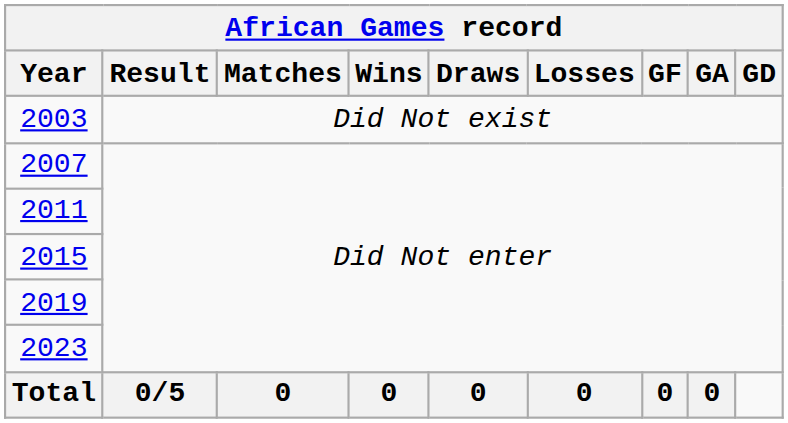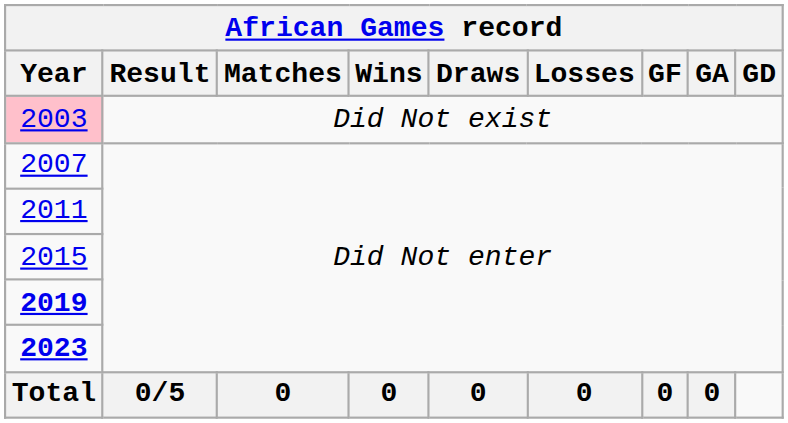2003 | Year: no background -> pink background
2019 | Year: normal -> bold
2023 | Year: normal -> bold
